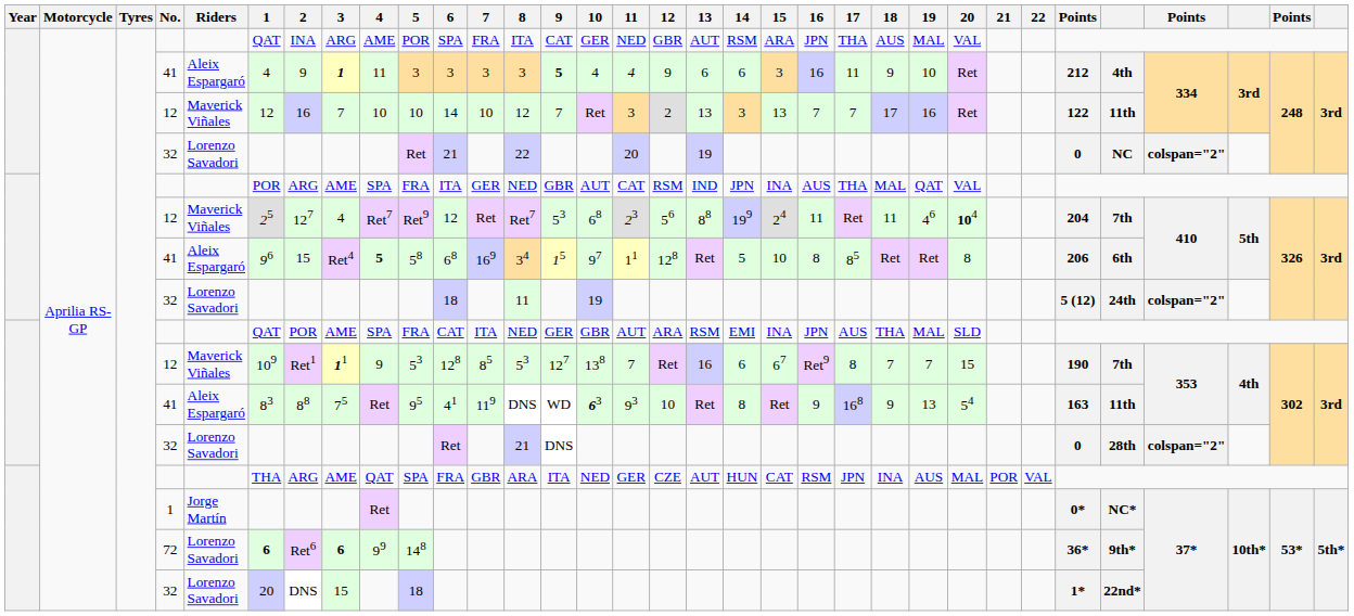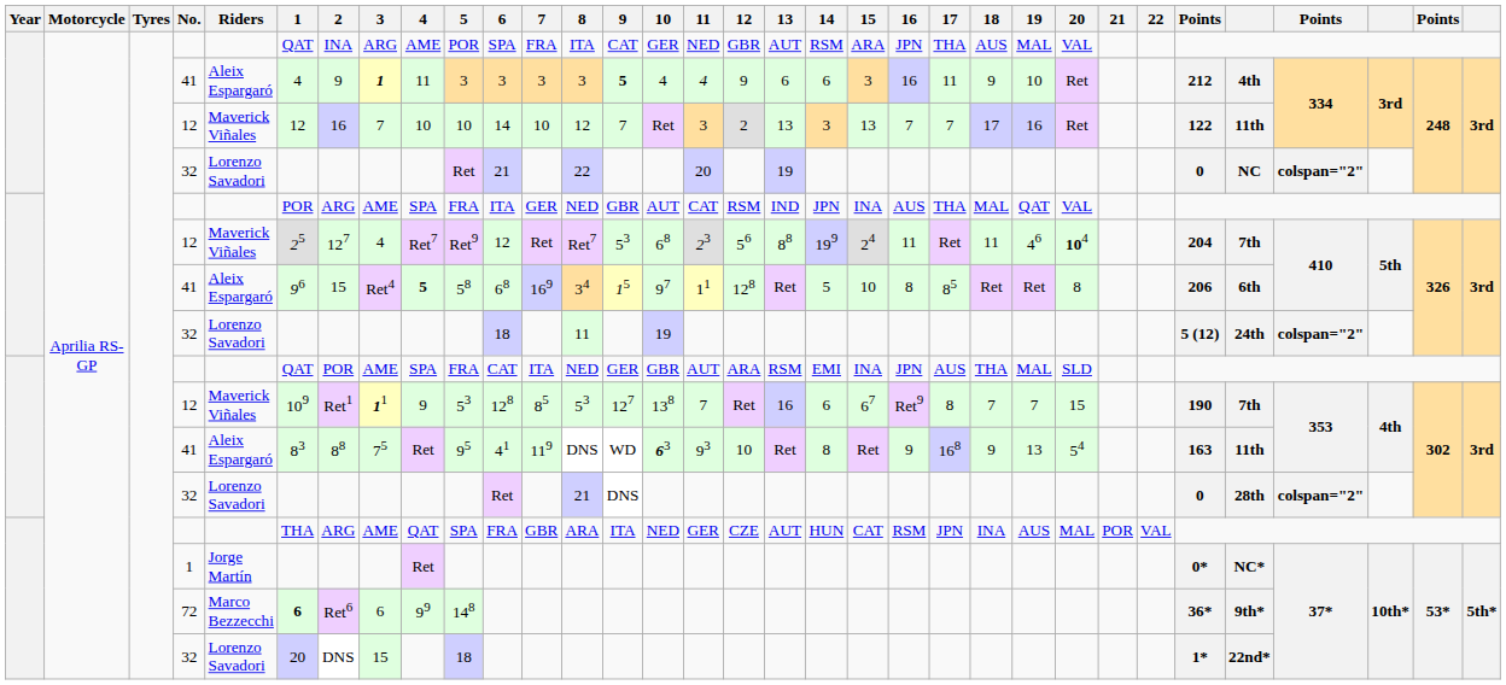72 | Riders: Lorenzo Savadori -> Marco Bezzecchi
72 | 3: bold -> normal
